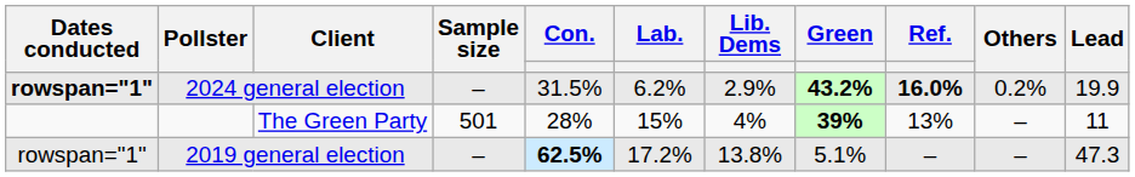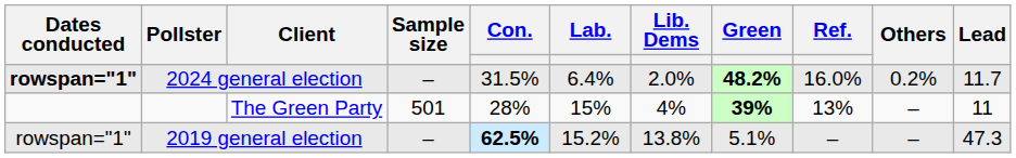2024 general election | Lab.: 6.2% -> 6.4%
2024 general election | Lib. Dems: 2.9% -> 2.0%
2024 general election | Green: 43.2% -> 48.2%
2024 general election | Ref.: bold -> normal
2024 general election | Lead: 19.9 -> 11.7
2019 general election | Lab.: 17.2% -> 15.2%
